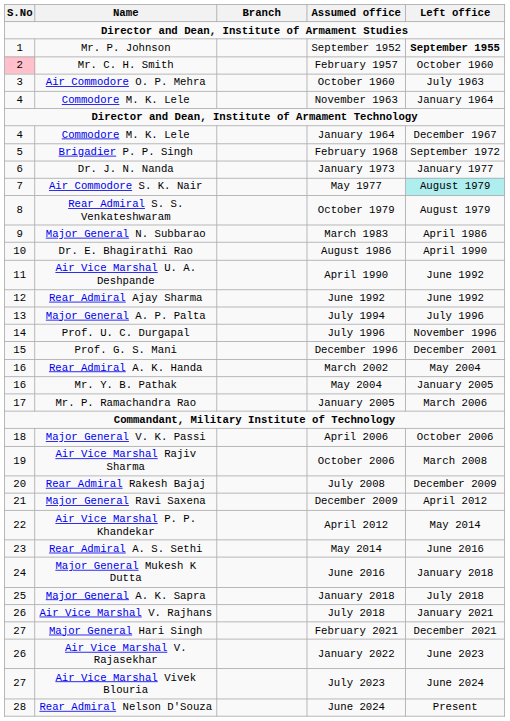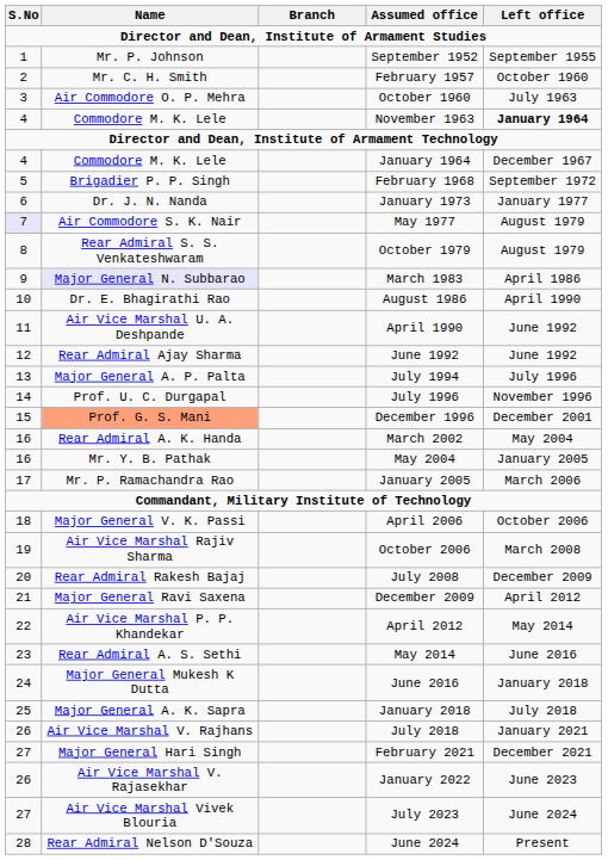September 1952 | Left office: bold -> normal
February 1957 | S.No: pink background -> no background
November 1963 | Left office: normal -> bold
May 1977 | S.No: no background -> lavender background
May 1977 | Left office: paleturquoise background -> no background
March 1983 | Name: no background -> lavender background
December 1996 | Name: no background -> lightsalmon background
